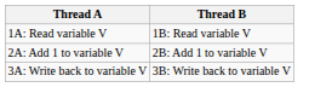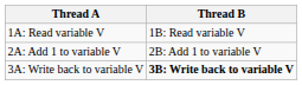3A: Write back to variable V | Thread B: normal -> bold
